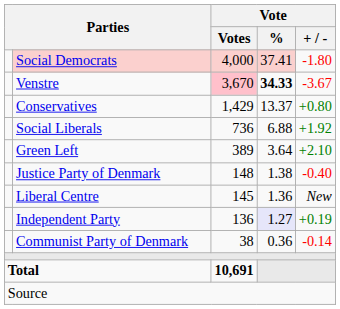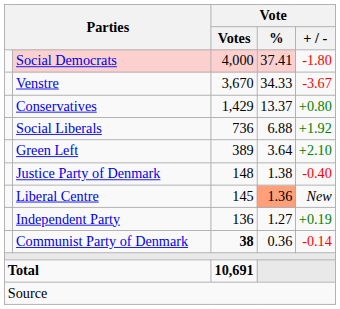Venstre | Vote / Votes: pink background -> no background
Venstre | Vote / %: bold -> normal
Liberal Centre | Vote / %: no background -> lightsalmon background
Independent Party | Vote / %: lavender background -> no background
Communist Party of Denmark | Vote / Votes: normal -> bold
